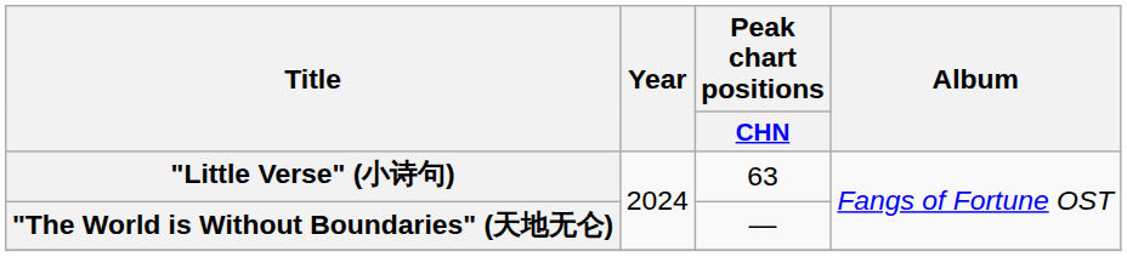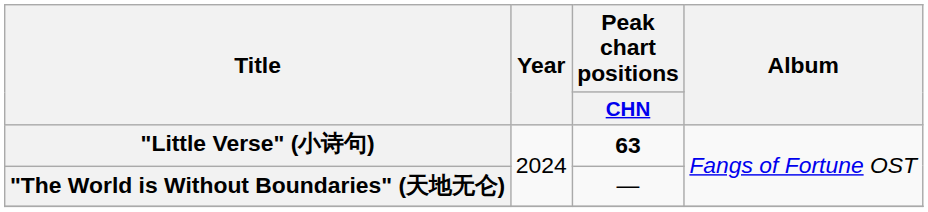"Little Verse" (小诗句) | Peak chart positions / CHN: normal -> bold
